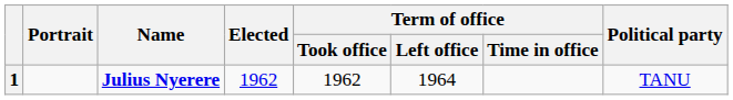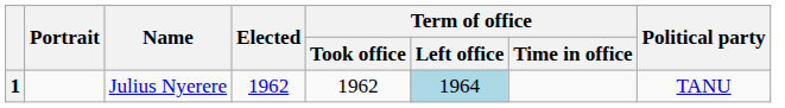1 | Name: bold -> normal
1 | Term of office / Left office: no background -> lightblue background
